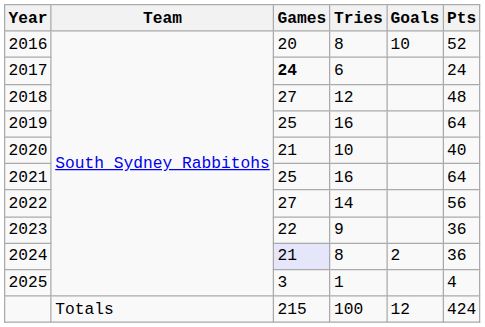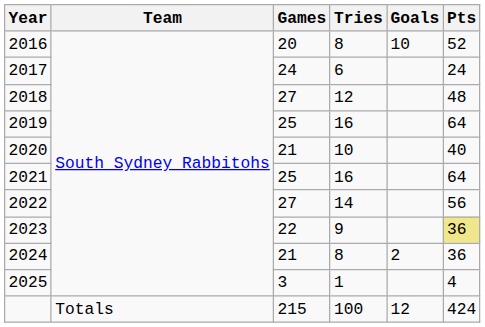2017 | Games: bold -> normal
2023 | Pts: no background -> khaki background
2024 | Games: lavender background -> no background
